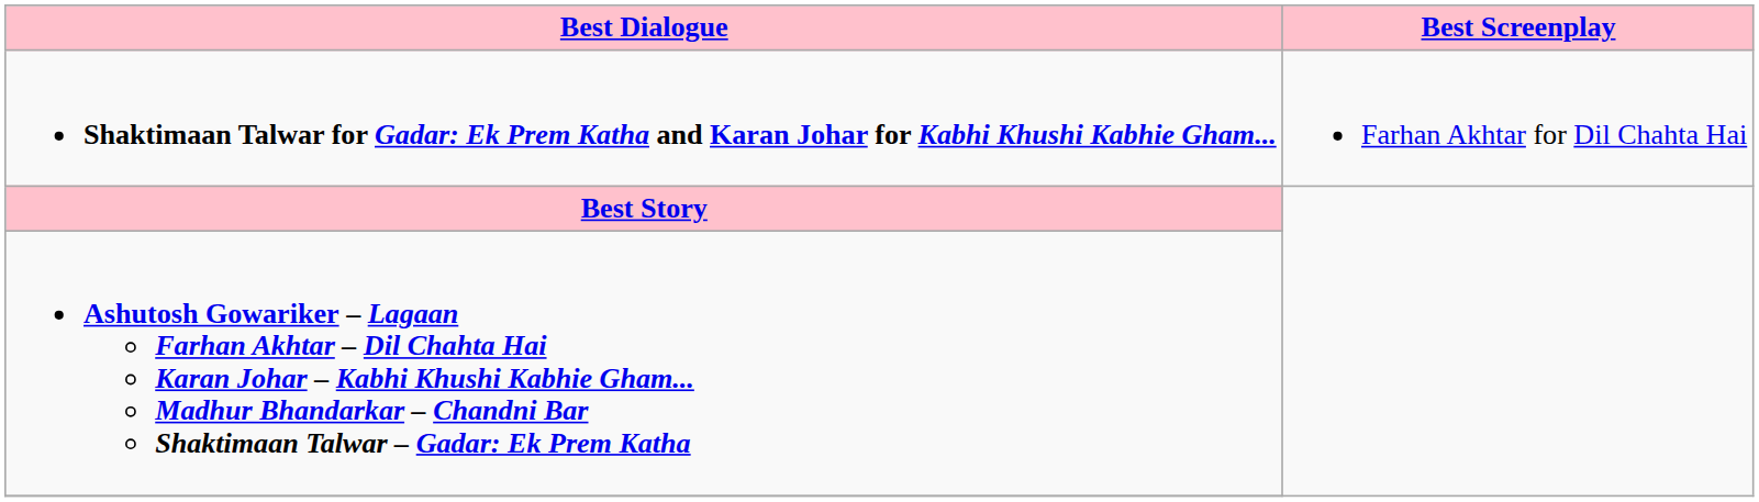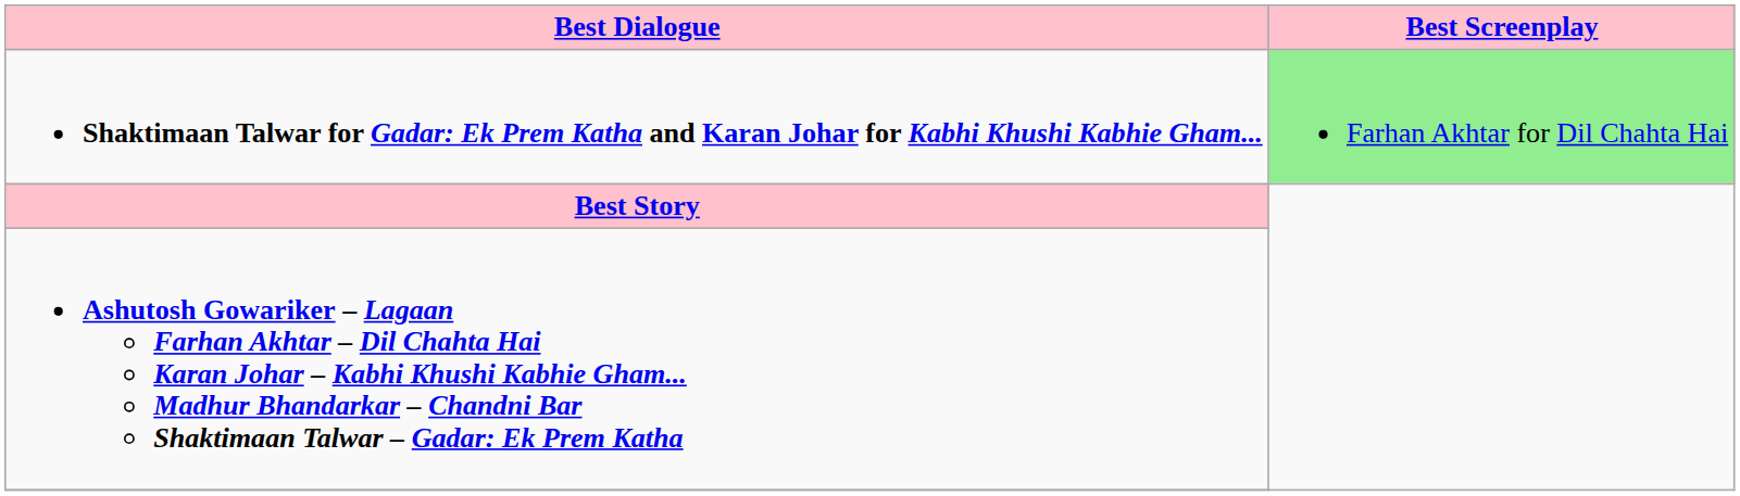row 2 | Best Screenplay: no background -> lightgreen background
